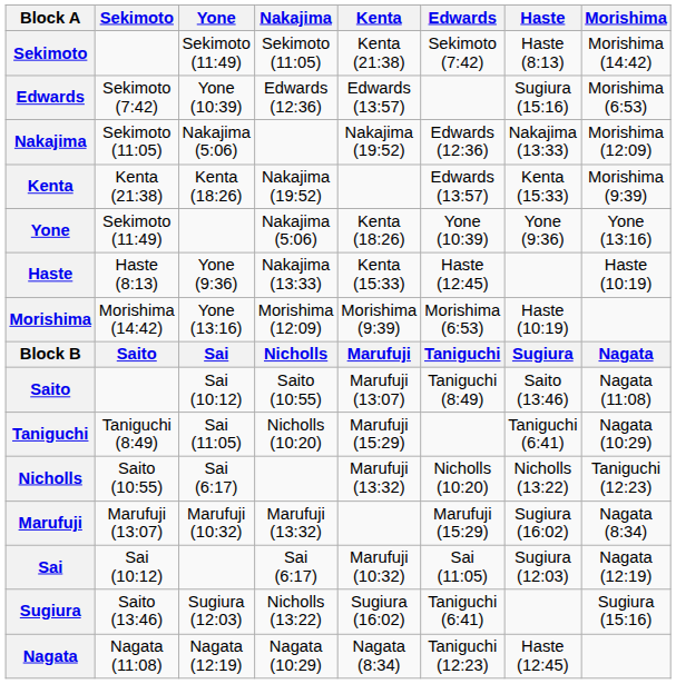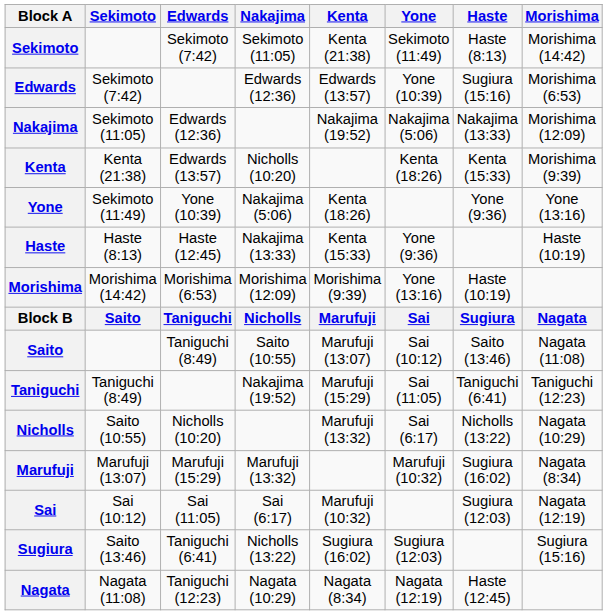columns swapped: Edwards <-> Yone
row 5 | Nakajima: Nakajima (19:52) -> Nicholls (10:20)
row 11 | Nakajima: Nicholls (10:20) -> Nakajima (19:52)
row 11 | Morishima: Nagata (10:29) -> Taniguchi (12:23)
row 12 | Morishima: Taniguchi (12:23) -> Nagata (10:29)
